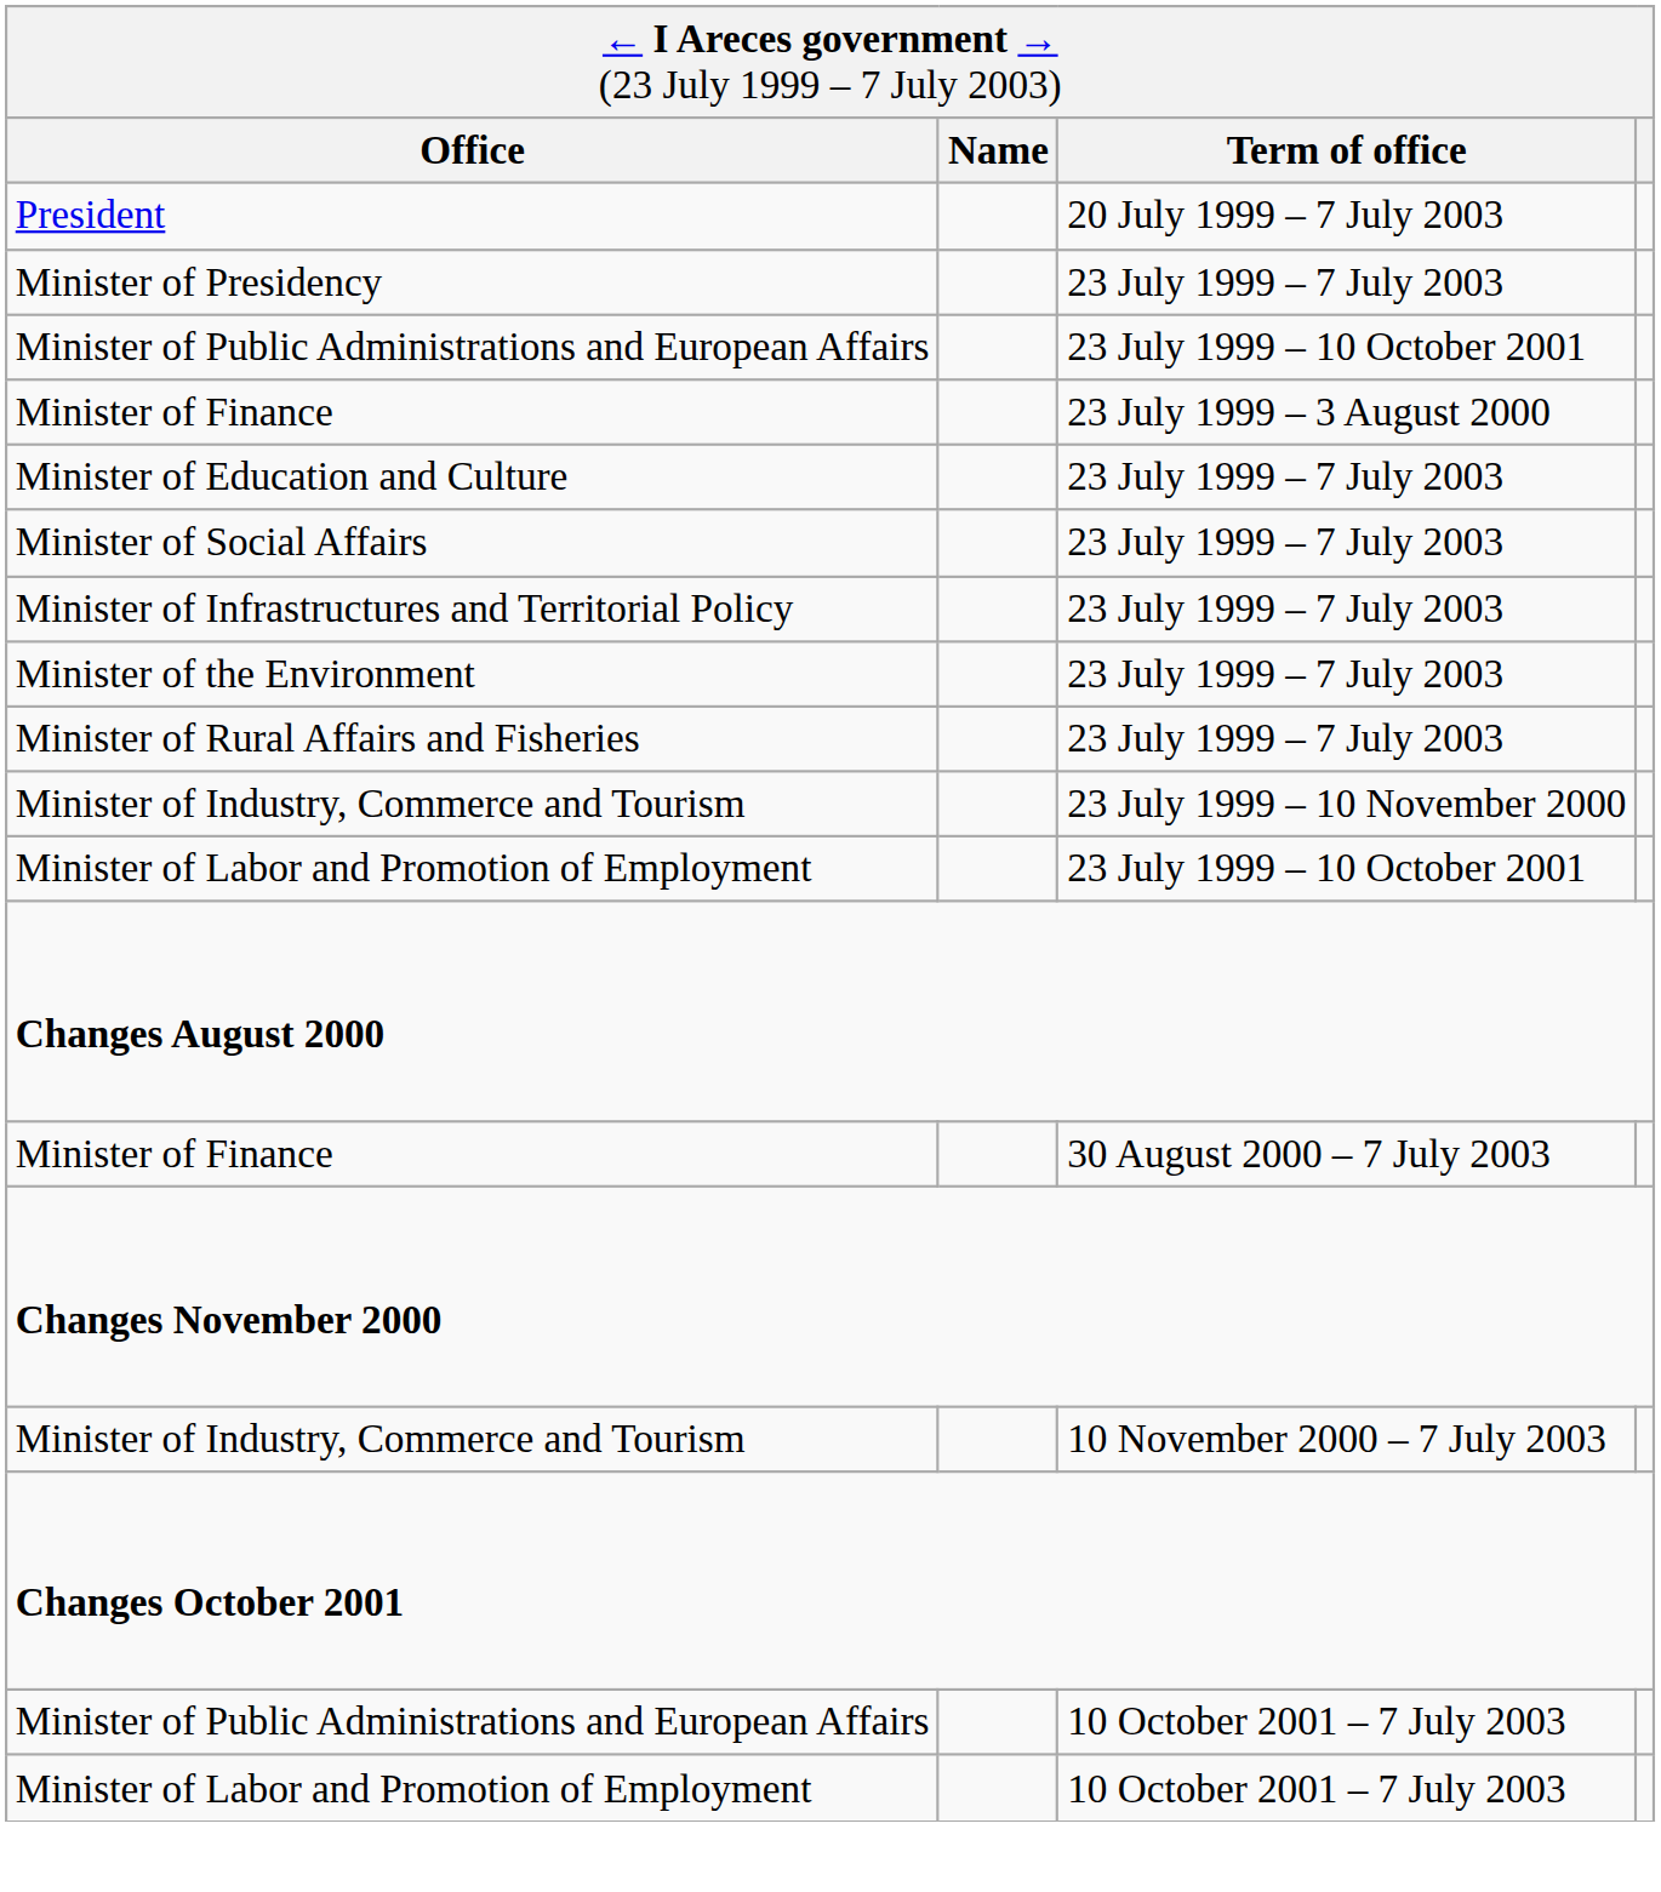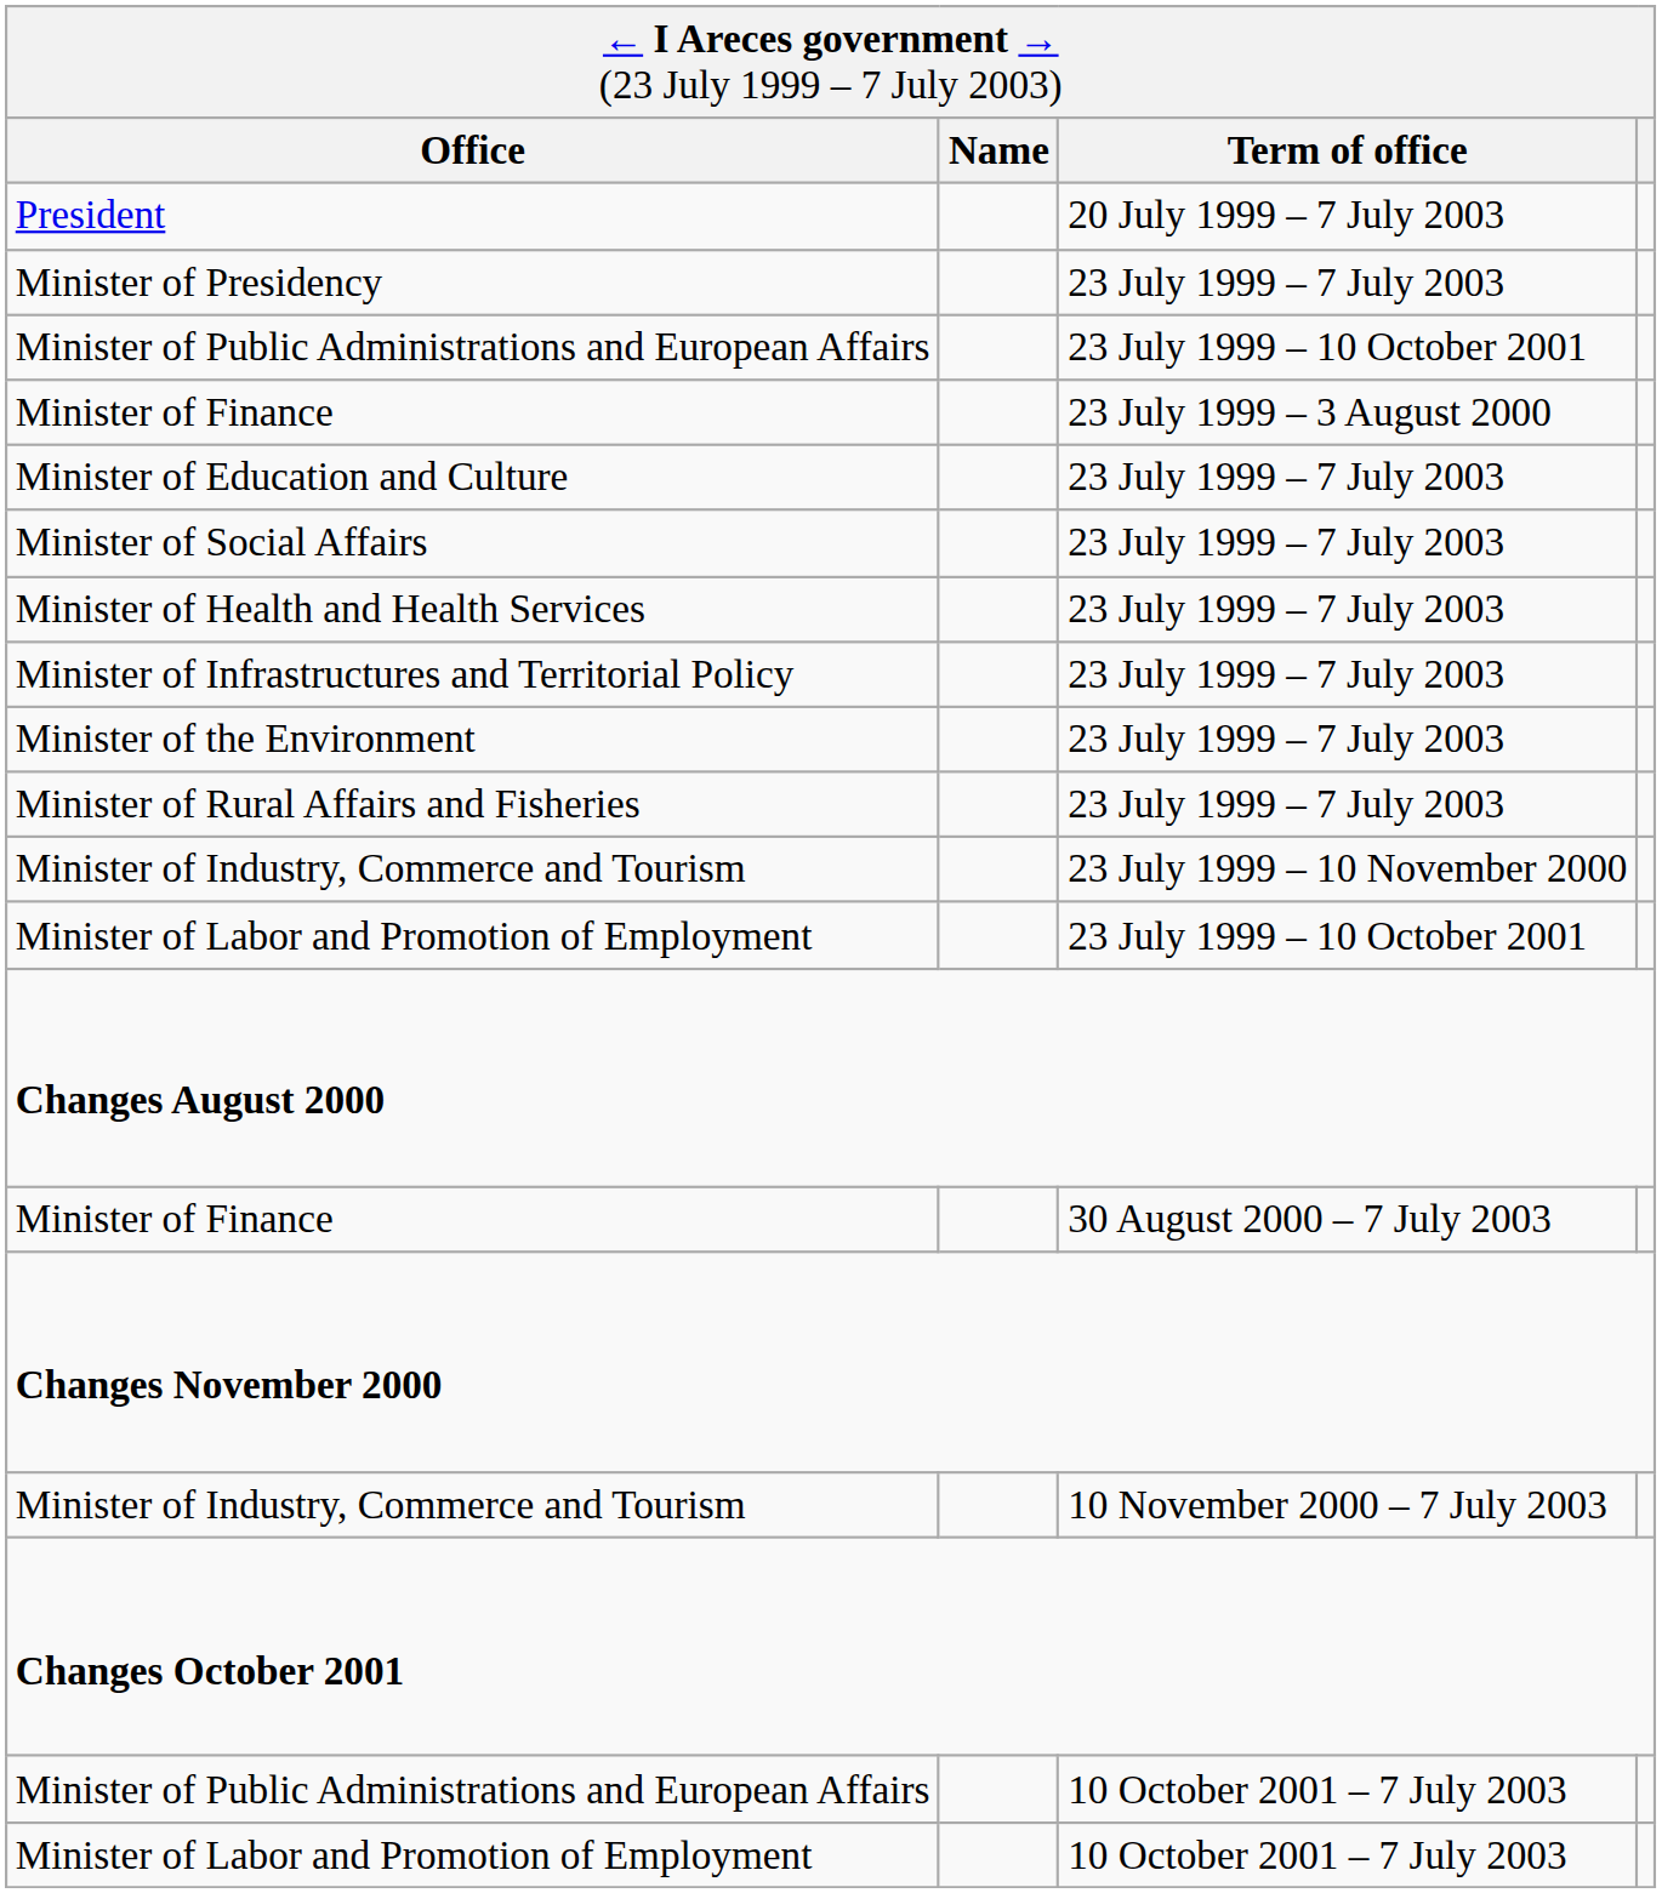+ row: Minister of Health and Health Services | 23 July 1999 – 7 July 2003
